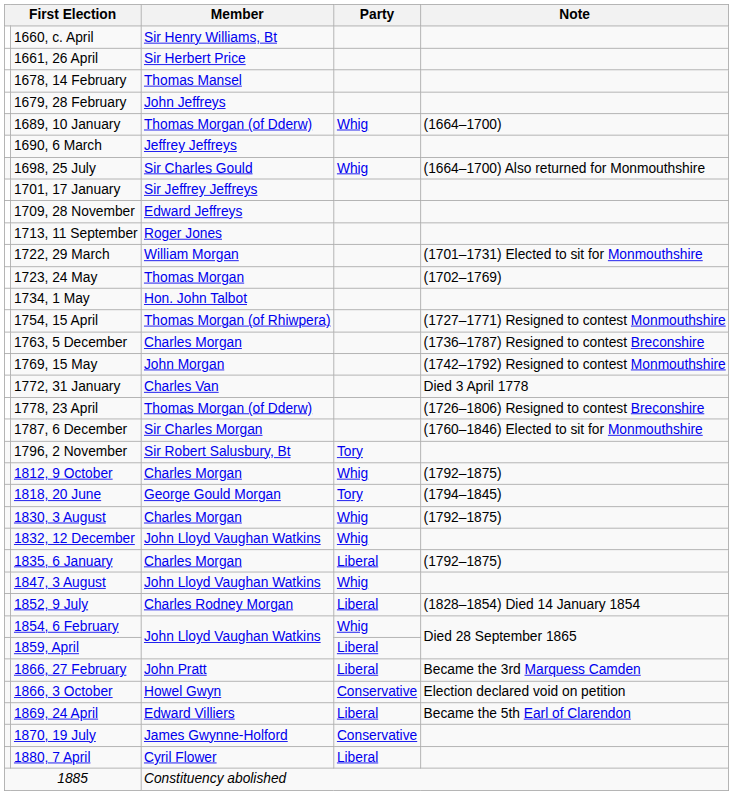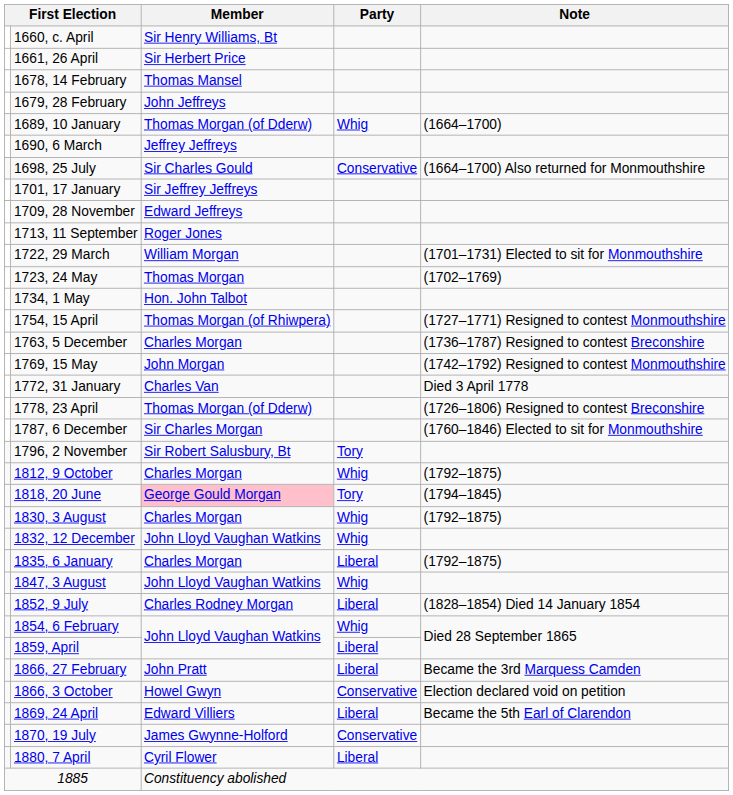1698, 25 July | Party: Whig -> Conservative
1818, 20 June | Member: no background -> pink background
